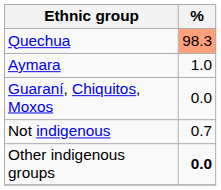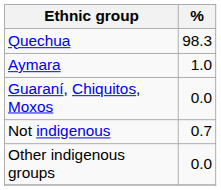Quechua | %: lightsalmon background -> no background
Other indigenous groups | %: bold -> normal
